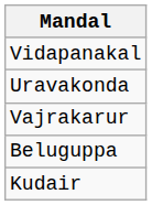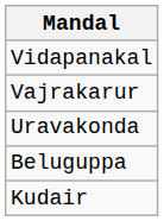row 3 | column 1: Uravakonda -> Vajrakarur
row 4 | column 1: Vajrakarur -> Uravakonda
